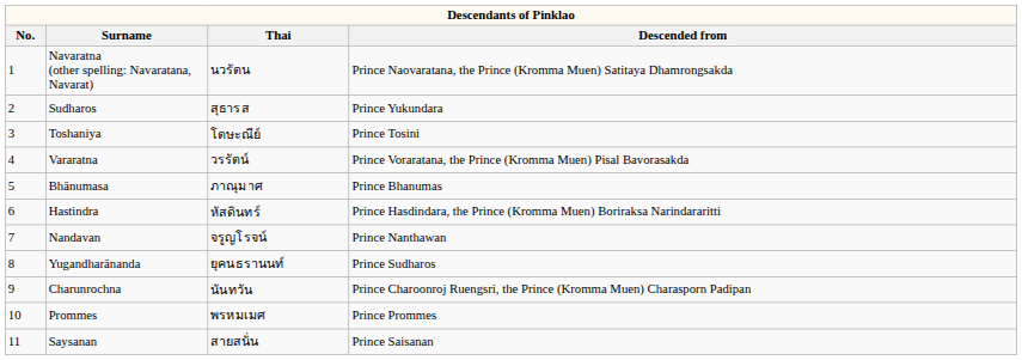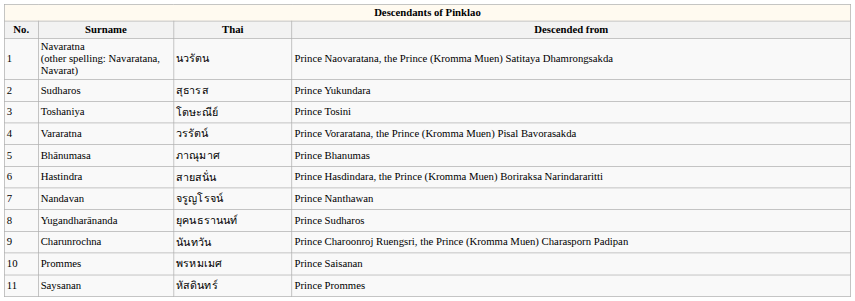Hastindra | Thai: หัสดินทร์ -> สายสนั่น
Prommes | Descended from: Prince Prommes -> Prince Saisanan
Saysanan | Thai: สายสนั่น -> หัสดินทร์
Saysanan | Descended from: Prince Saisanan -> Prince Prommes
